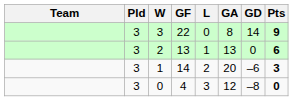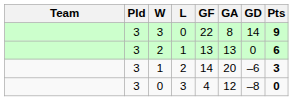columns swapped: L <-> GF
